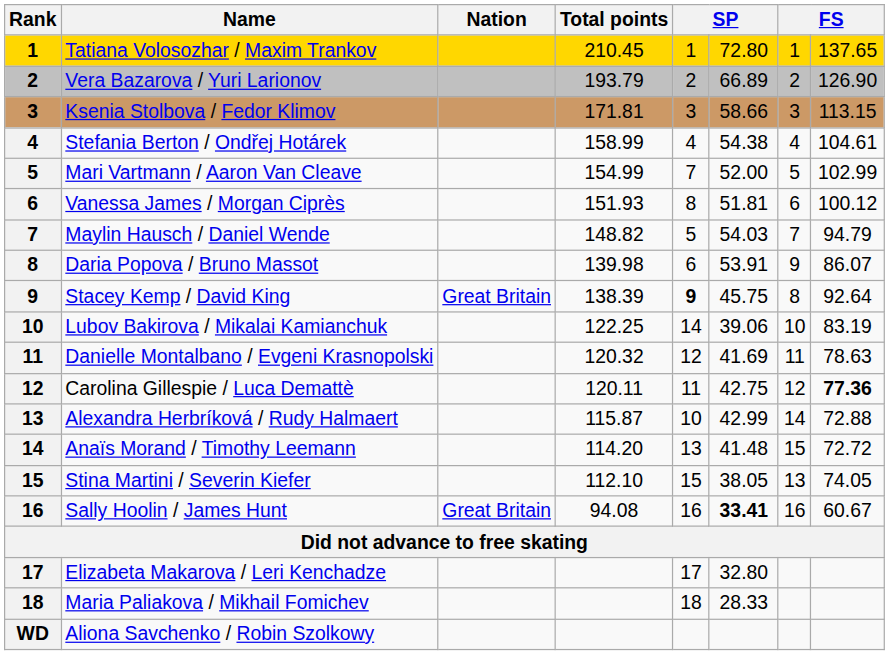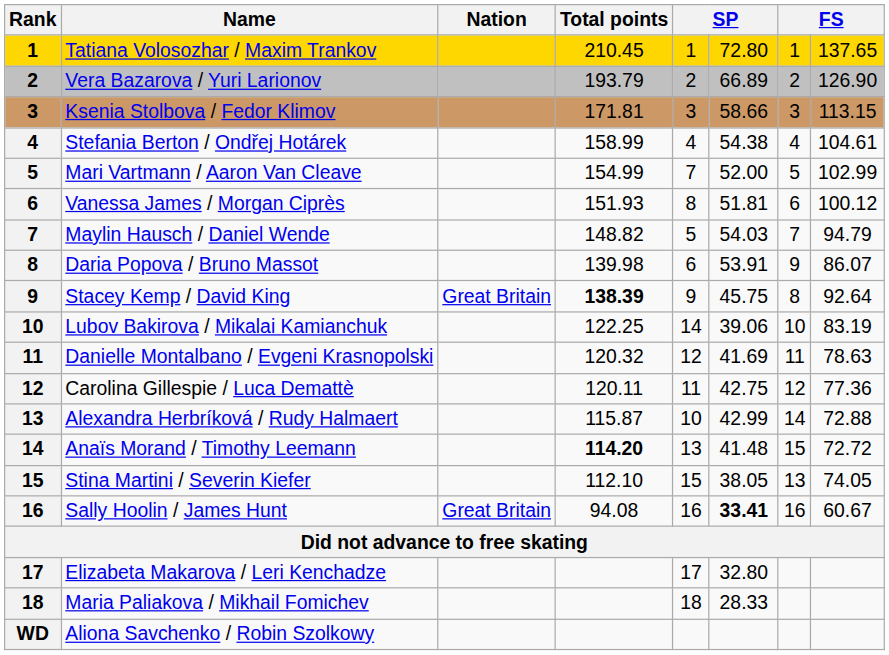Stacey Kemp / David King | Total points: normal -> bold
Stacey Kemp / David King | column 5: bold -> normal
Carolina Gillespie / Luca Demattè | column 8: bold -> normal
Anaïs Morand / Timothy Leemann | Total points: normal -> bold
